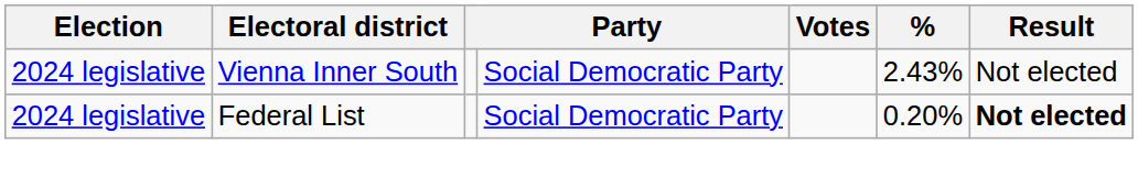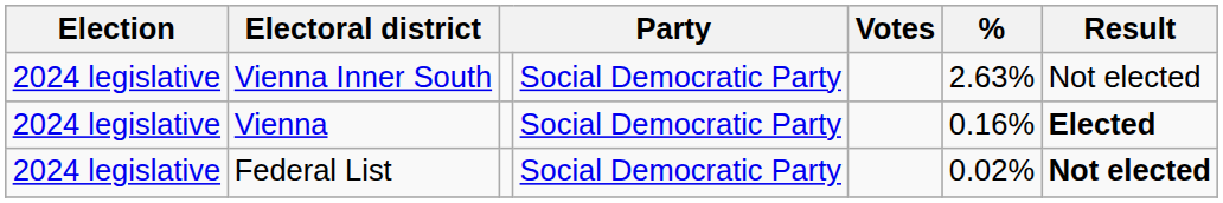Vienna Inner South | %: 2.43% -> 2.63%
+ row: 2024 legislative | Vienna | Social Democratic Party | 0.16% | Elected
Federal List | %: 0.20% -> 0.02%
